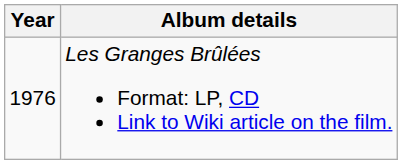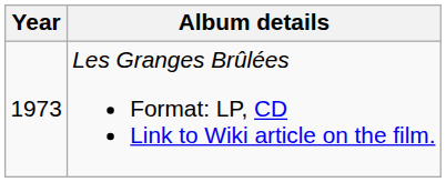row 2 | Year: 1976 -> 1973
